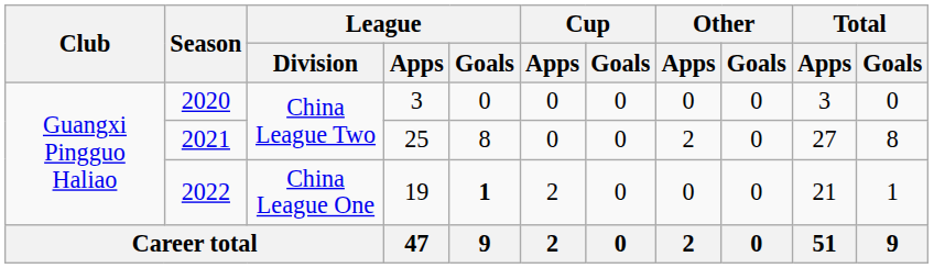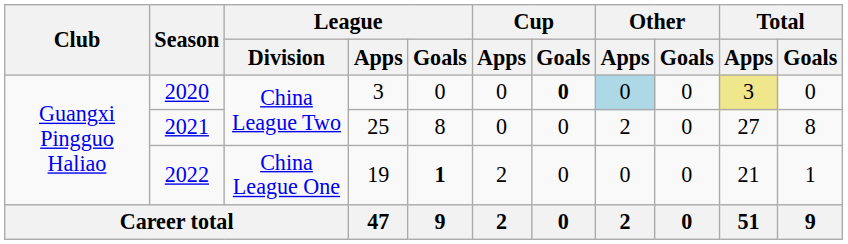2020 | Cup / Goals: normal -> bold
2020 | Other / Apps: no background -> lightblue background
2020 | Total / Apps: no background -> khaki background
